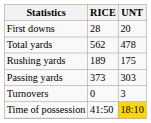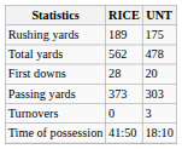rows swapped: First downs <-> Rushing yards
Time of possession | UNT: gold background -> no background
